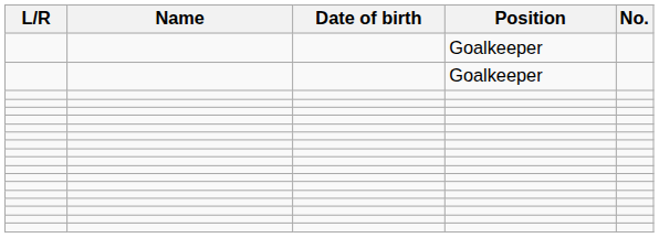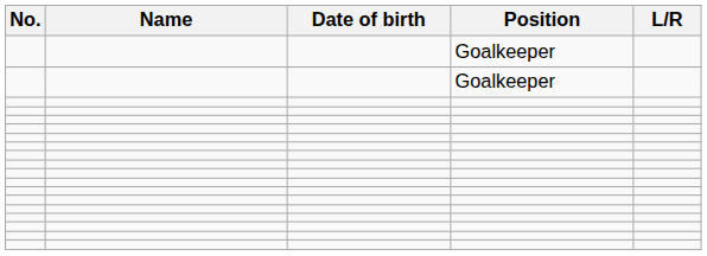columns swapped: No. <-> L/R
